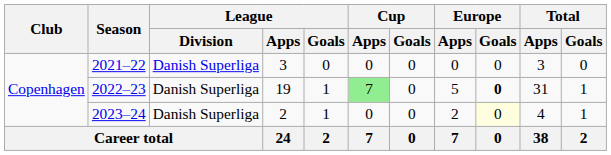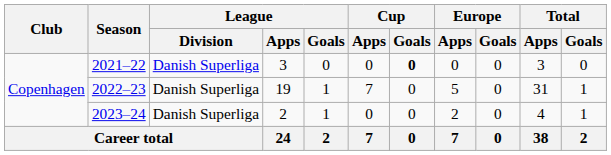2021–22 | Cup / Goals: normal -> bold
2022–23 | Cup / Apps: lightgreen background -> no background
2022–23 | Europe / Goals: bold -> normal
2023–24 | Europe / Goals: lightyellow background -> no background
